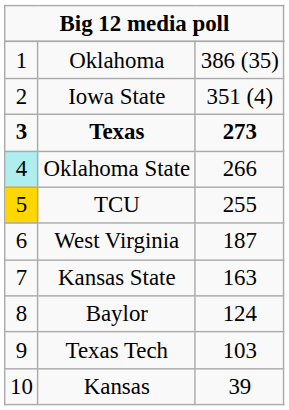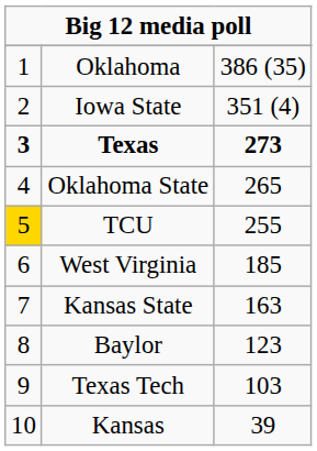Oklahoma State | column 1: paleturquoise background -> no background
Oklahoma State | column 3: 266 -> 265
West Virginia | column 3: 187 -> 185
Baylor | column 3: 124 -> 123
